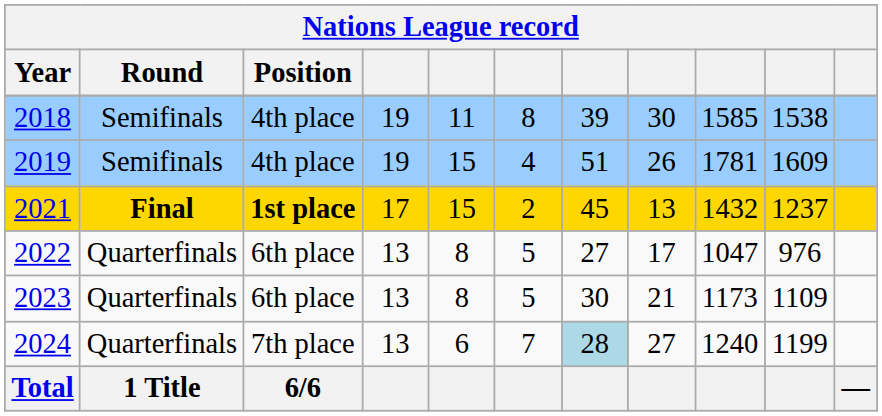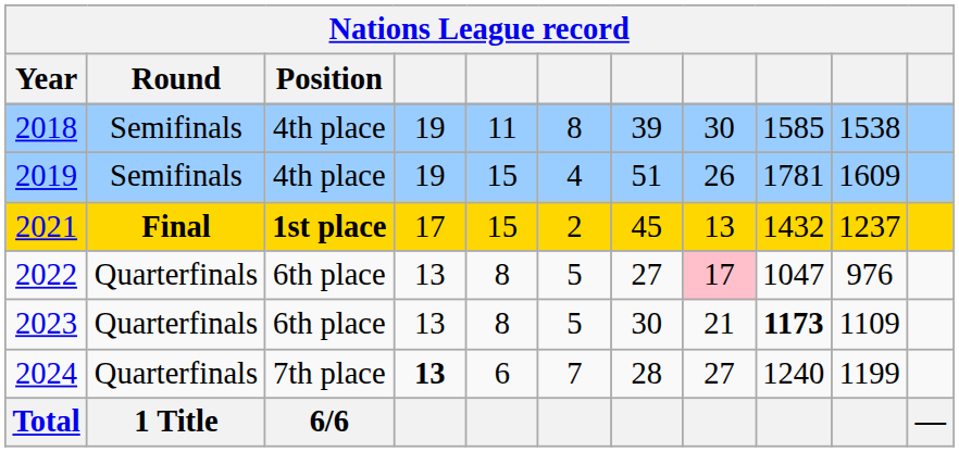2022 | column 8: no background -> pink background
2023 | column 9: normal -> bold
2024 | column 4: normal -> bold
2024 | column 7: lightblue background -> no background
